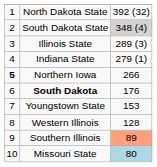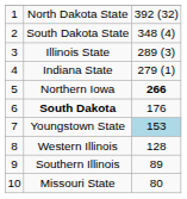South Dakota State | column 3: lightgrey background -> no background
Northern Iowa | column 1: bold -> normal
Northern Iowa | column 3: normal -> bold
Youngstown State | column 3: no background -> lightblue background
Southern Illinois | column 3: lightsalmon background -> no background
Missouri State | column 3: lightblue background -> no background
